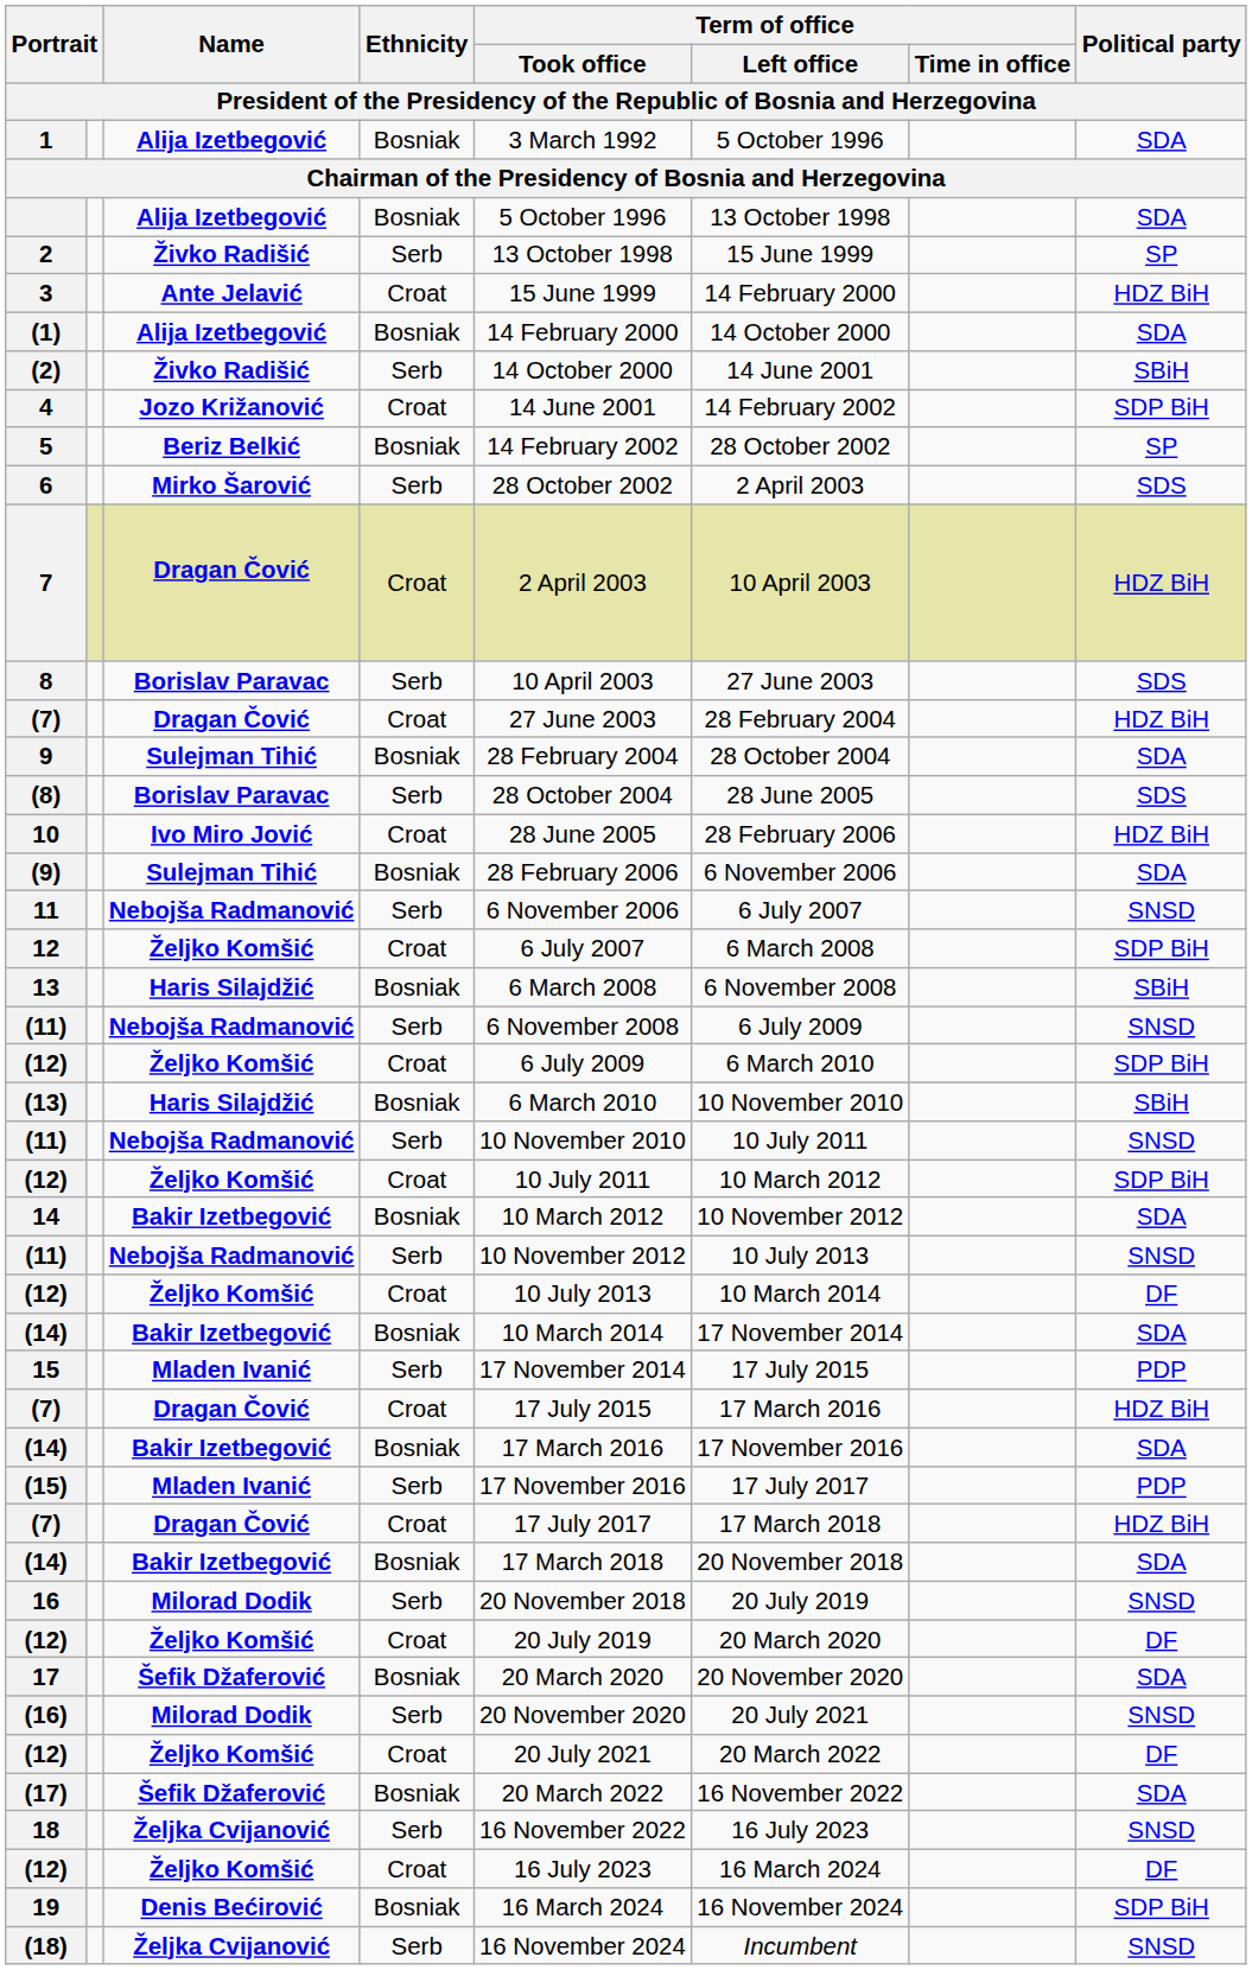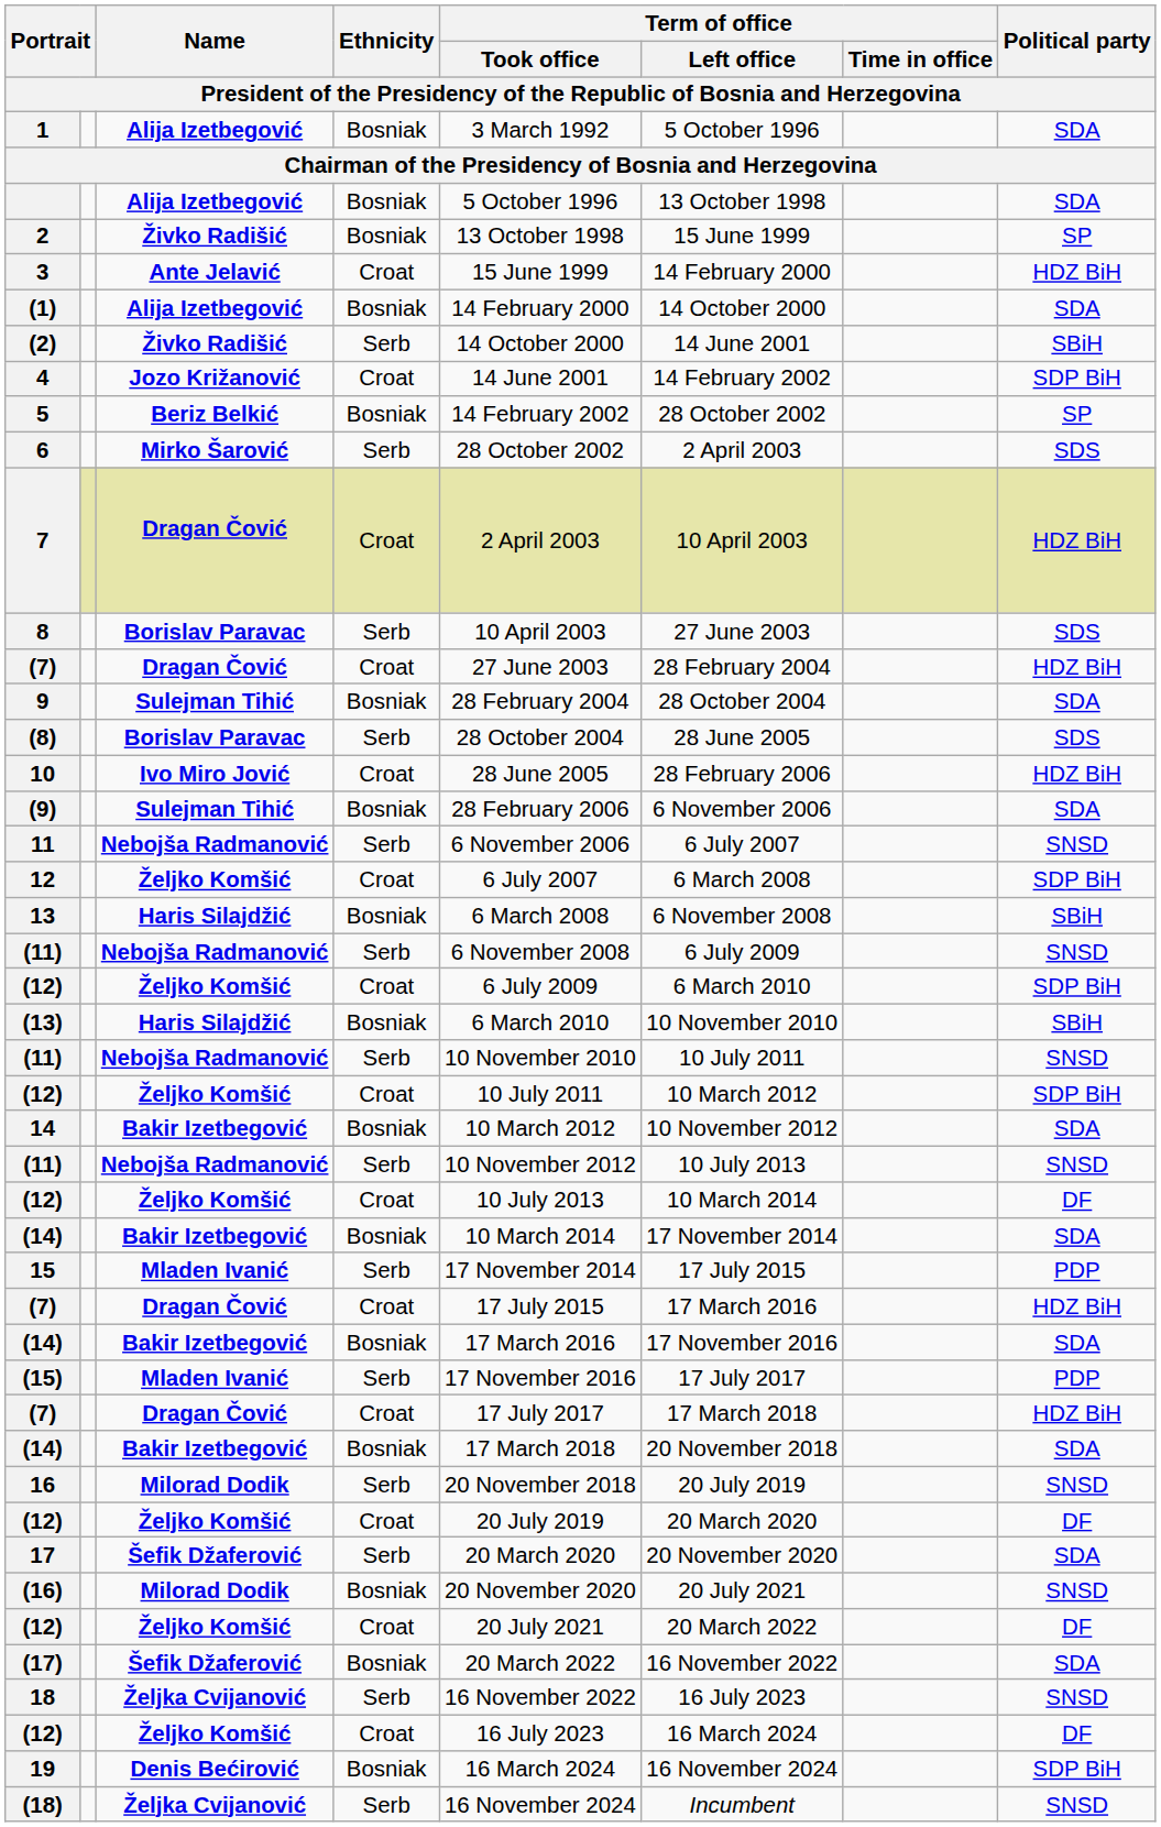2 | Ethnicity: Serb -> Bosniak
17 | Ethnicity: Bosniak -> Serb
(16) | Ethnicity: Serb -> Bosniak
